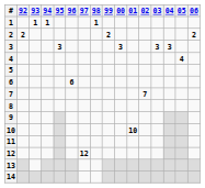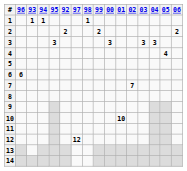columns swapped: 92 <-> 96
